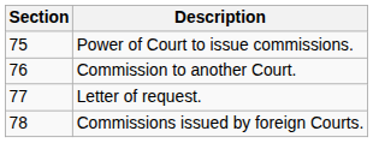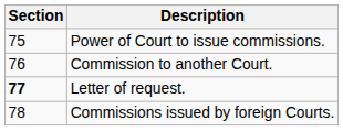Letter of request. | Section: normal -> bold
